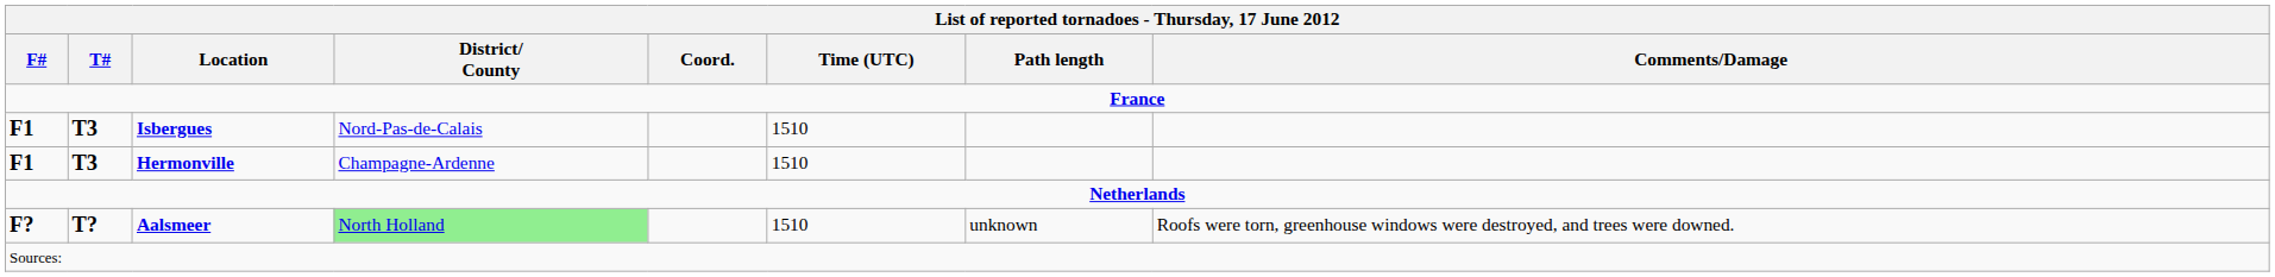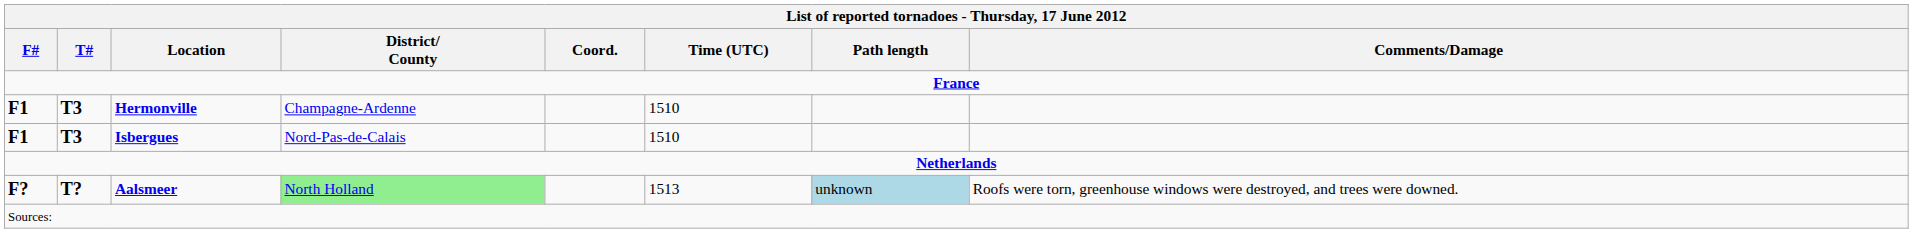rows swapped: Isbergues <-> Hermonville
Aalsmeer | Time (UTC): 1510 -> 1513
Aalsmeer | Path length: no background -> lightblue background
